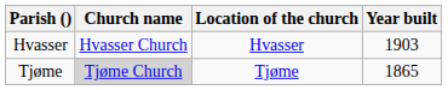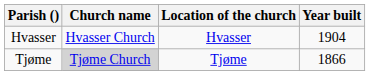row 2 | Year built: 1903 -> 1904
row 3 | Year built: 1865 -> 1866
